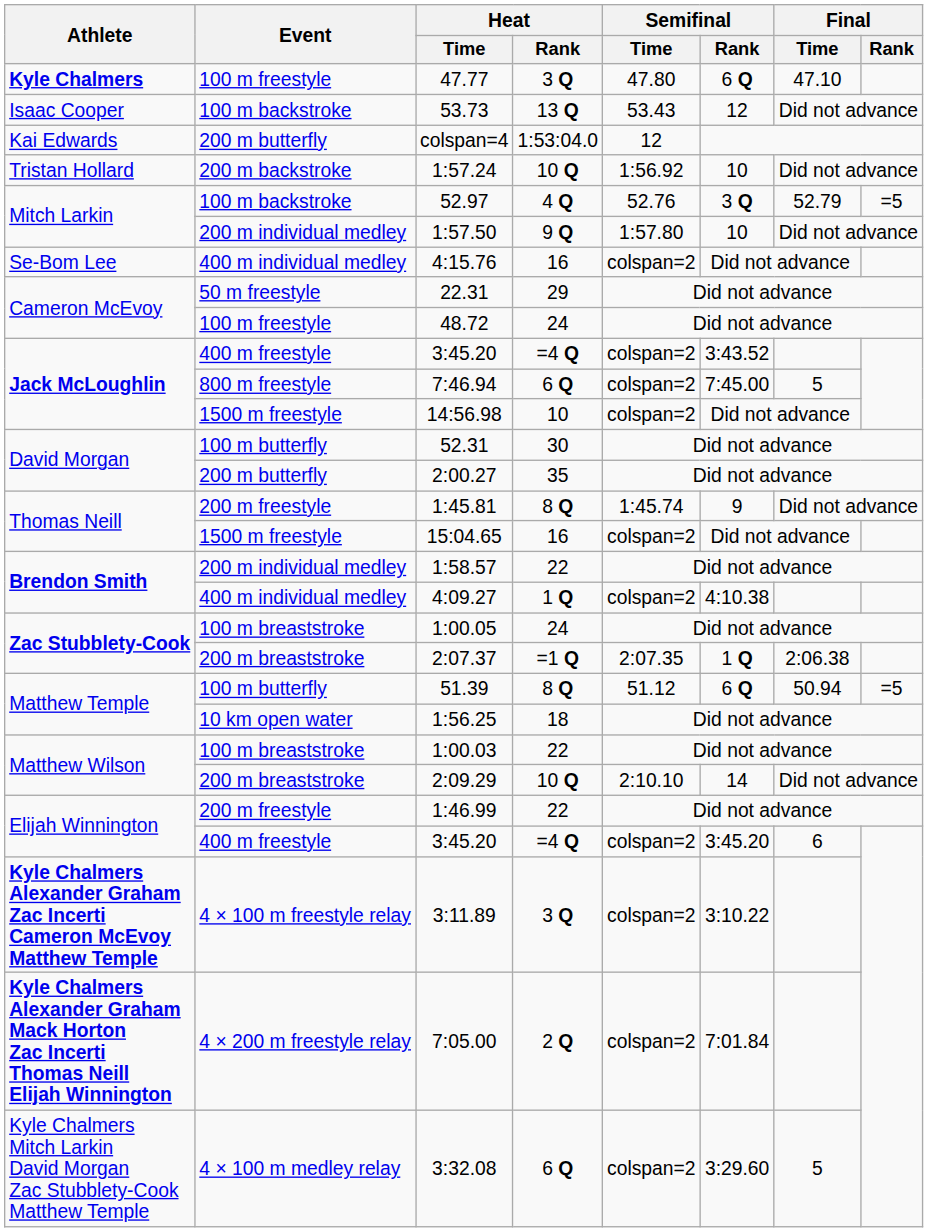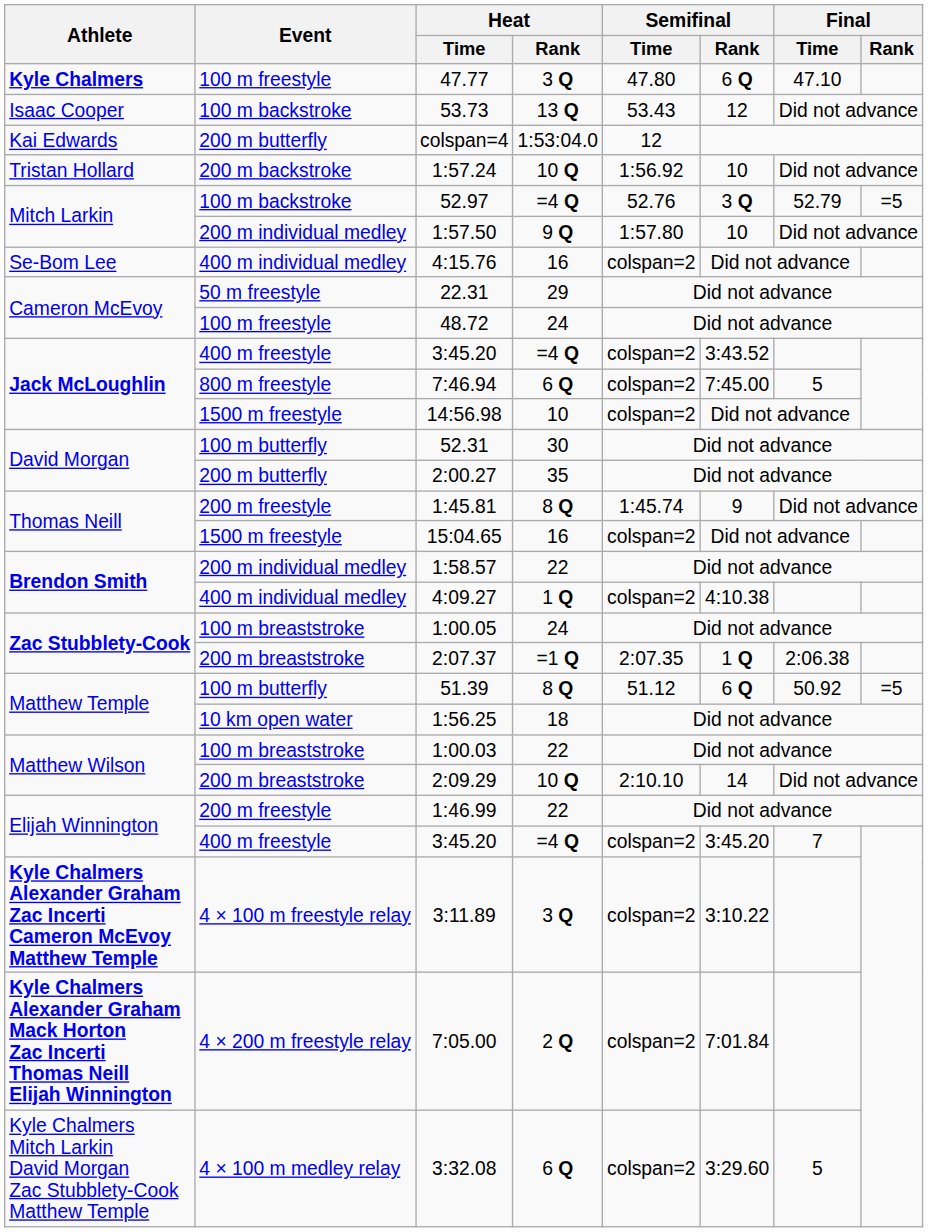52.97 | Heat / Rank: 4 Q -> =4 Q
51.39 | Final / Time: 50.94 -> 50.92
Elijah Winnington / 3:45.20 | Final / Time: 6 -> 7
